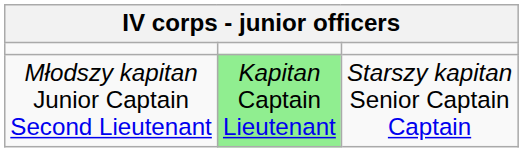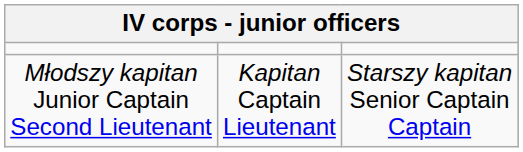Młodszy kapitan Junior Captain Second Lieutenant | column 2: lightgreen background -> no background
